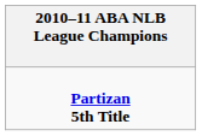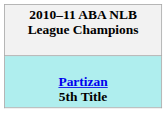row 2 | column 1: no background -> paleturquoise background
